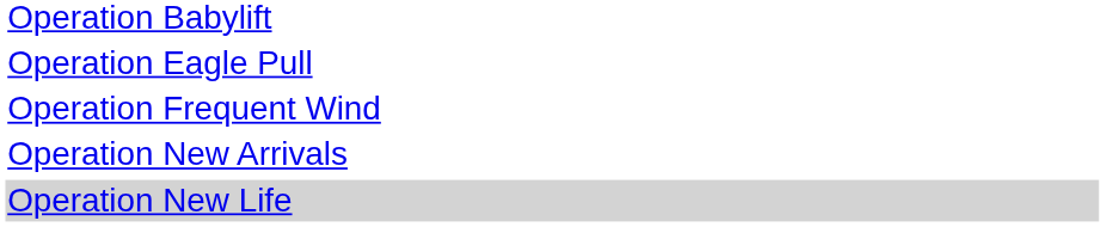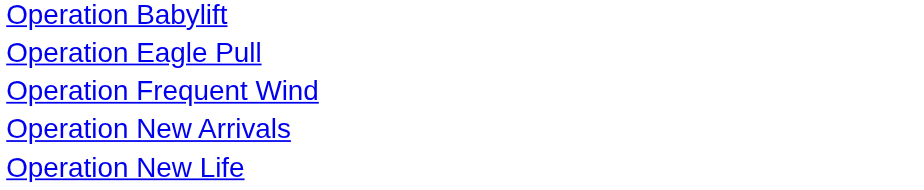row 5 | column 1: lightgrey background -> no background
